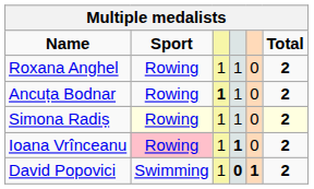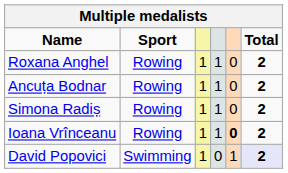Ancuța Bodnar | column 3: bold -> normal
Simona Radiș | Sport: lightyellow background -> no background
Simona Radiș | Total: lightyellow background -> no background
Ioana Vrînceanu | Sport: pink background -> no background
Ioana Vrînceanu | column 4: bold -> normal
Ioana Vrînceanu | column 5: normal -> bold
David Popovici | column 4: bold -> normal
David Popovici | column 5: bold -> normal
David Popovici | Total: no background -> lavender background
